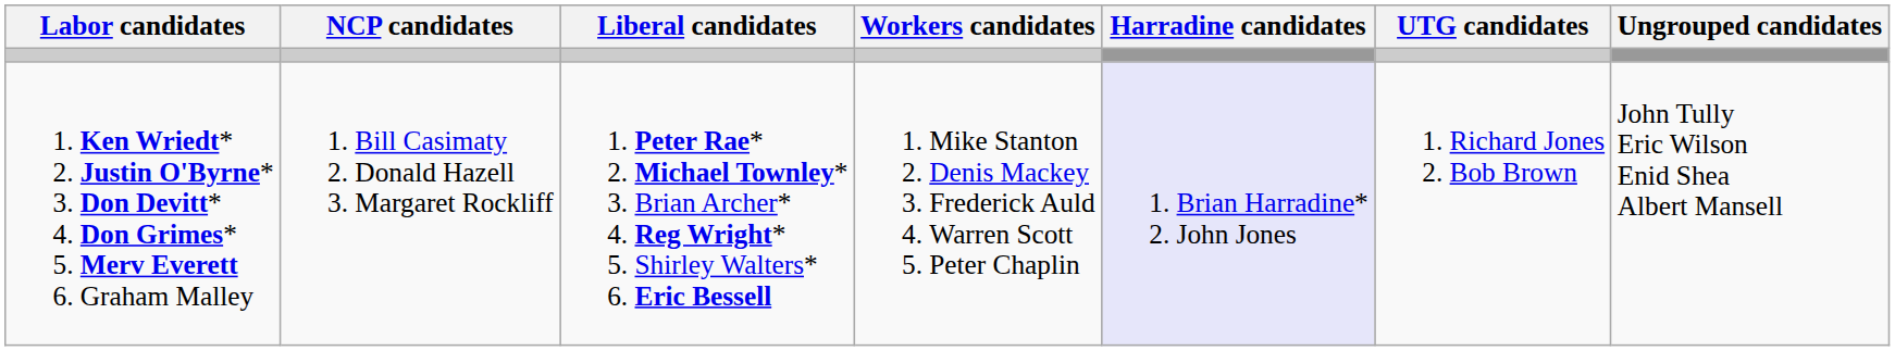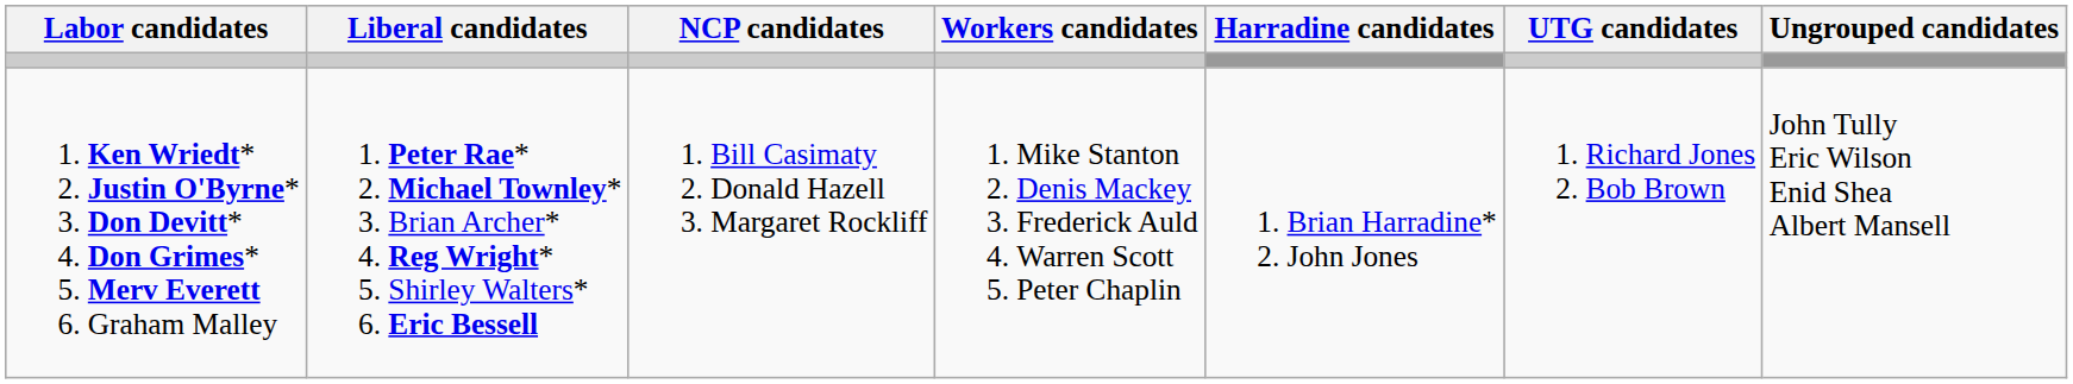columns swapped: Liberal candidates <-> NCP candidates
row 3 | Harradine candidates: lavender background -> no background
